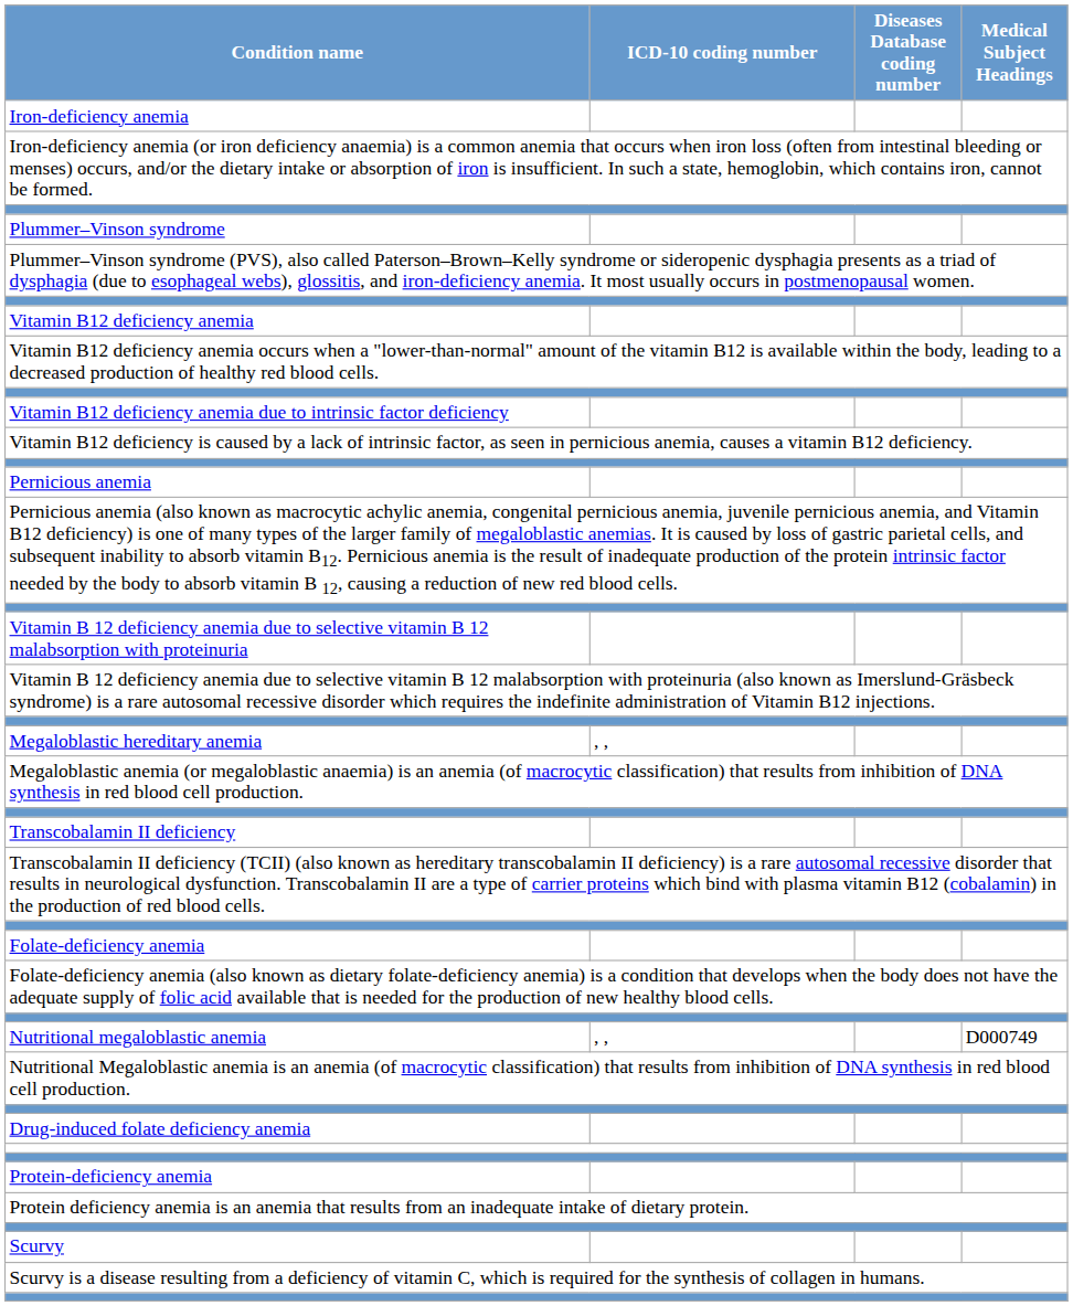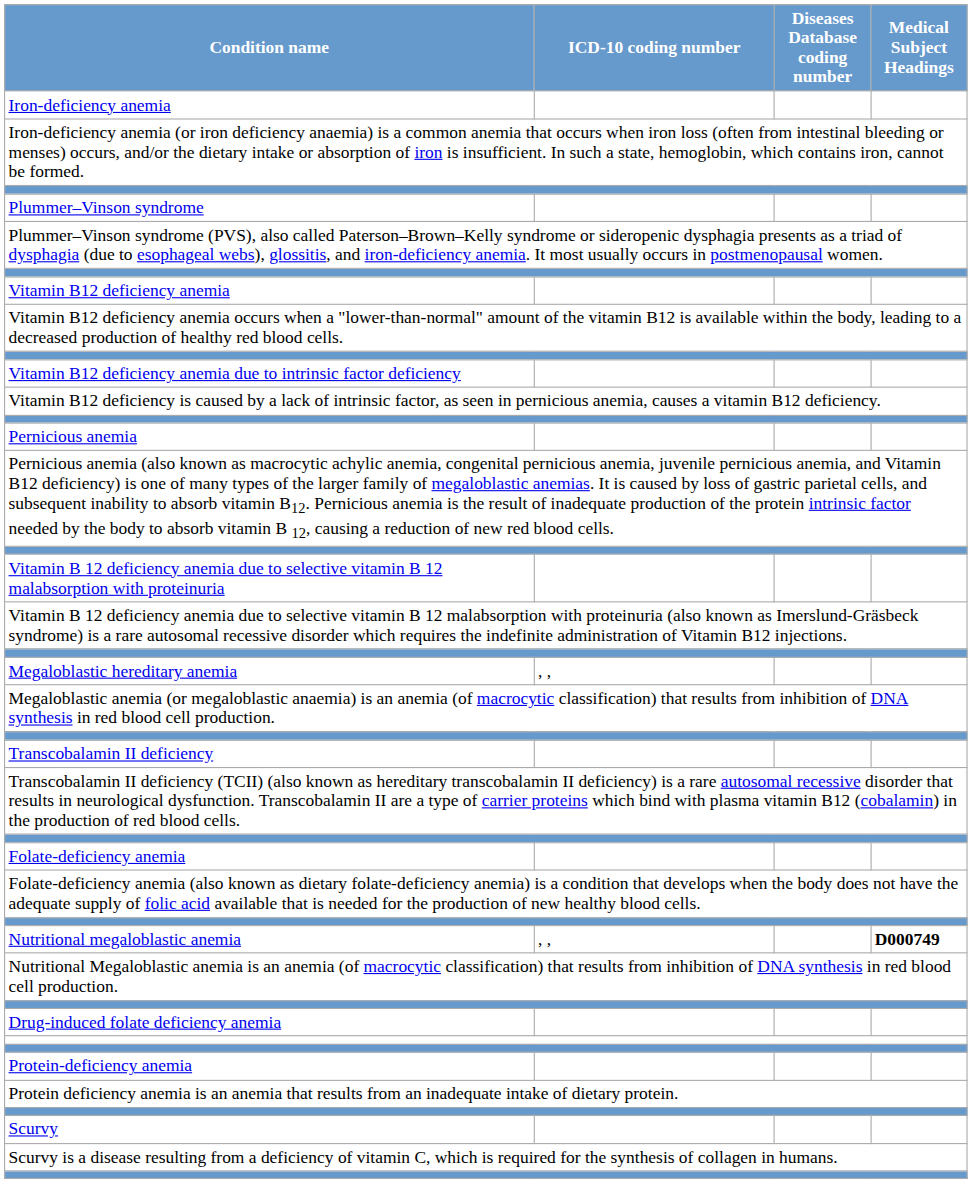Nutritional megaloblastic anemia | Medical Subject Headings: normal -> bold
